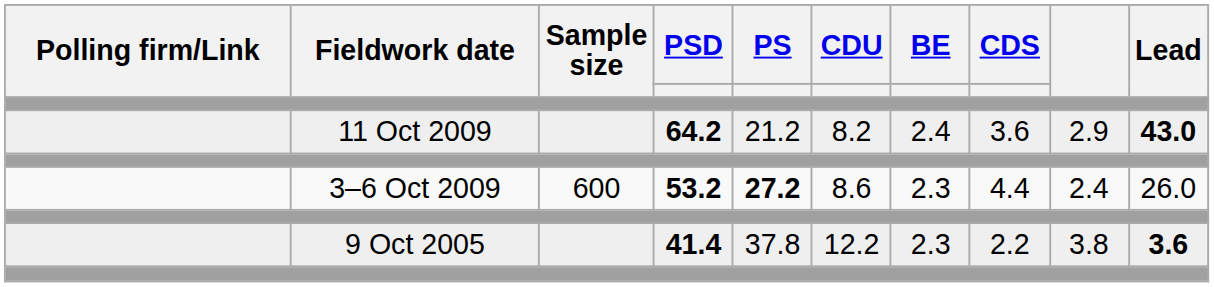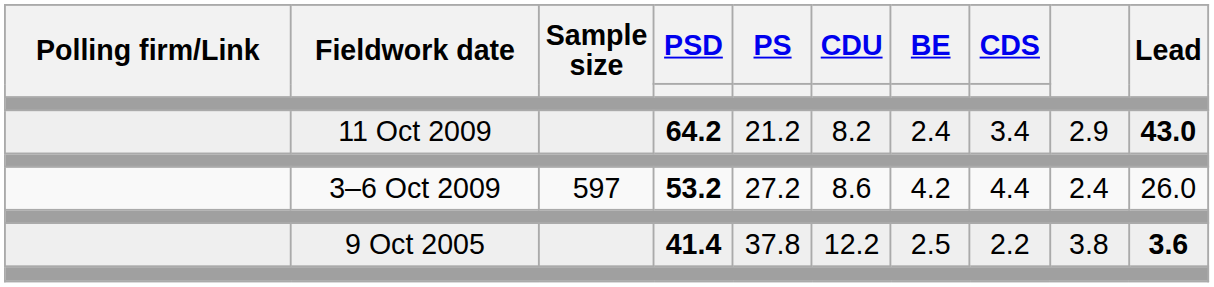11 Oct 2009 | CDS: 3.6 -> 3.4
3–6 Oct 2009 | Sample size: 600 -> 597
3–6 Oct 2009 | PS: bold -> normal
3–6 Oct 2009 | BE: 2.3 -> 4.2
9 Oct 2005 | BE: 2.3 -> 2.5
